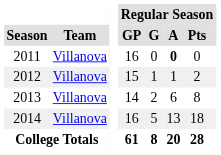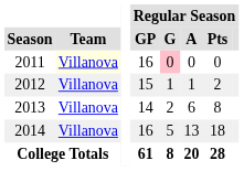2011 | Team: no background -> lightyellow background
2011 | Regular Season / G: no background -> pink background
2011 | Regular Season / A: bold -> normal
